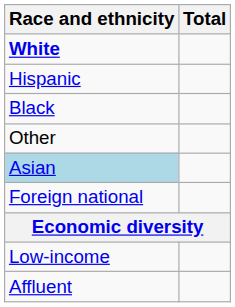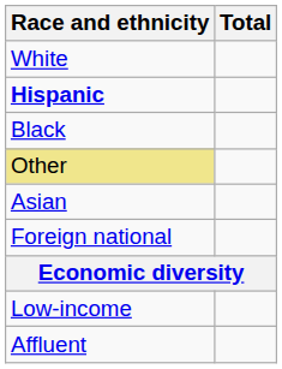White | Race and ethnicity: bold -> normal
Hispanic | Race and ethnicity: normal -> bold
Other | Race and ethnicity: no background -> khaki background
Asian | Race and ethnicity: lightblue background -> no background
